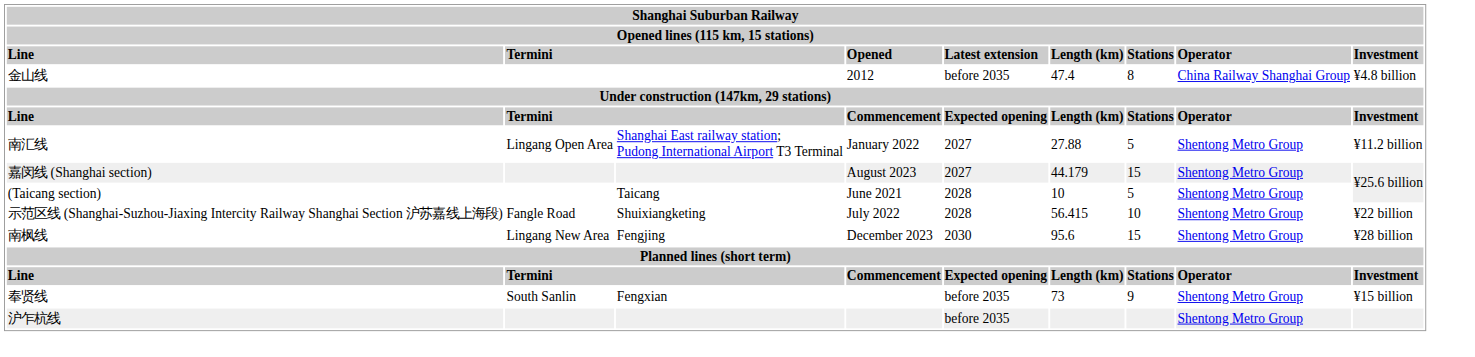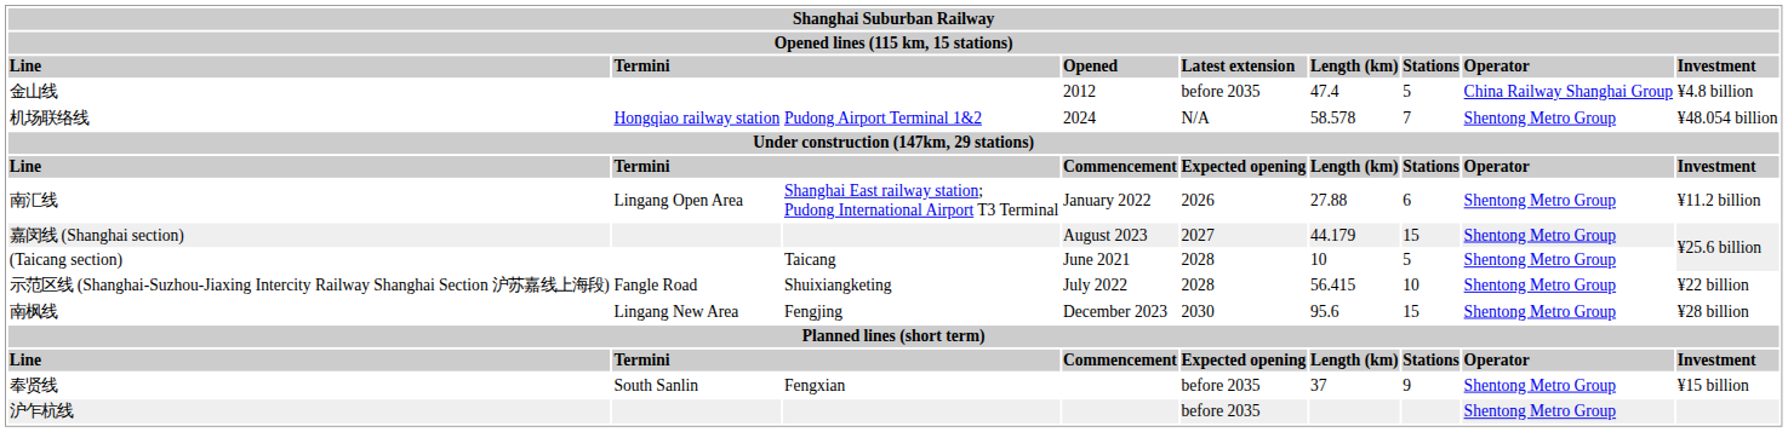金山线 | Stations: 8 -> 5
+ row: 机场联络线 | Hongqiao railway station | Pudong Airport Terminal 1&2 | 2024 | N/A | 58.578 | 7 | Shentong Metro Group | ¥48.054 billion
南汇线 | Latest extension: 2027 -> 2026
南汇线 | Stations: 5 -> 6
奉贤线 | Length (km): 73 -> 37
